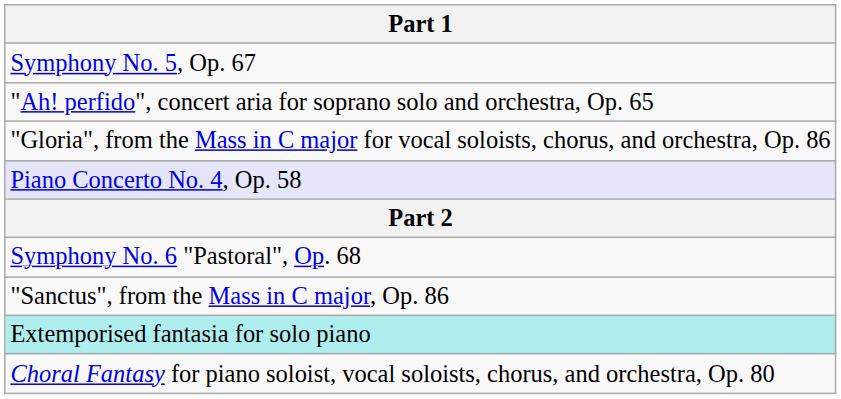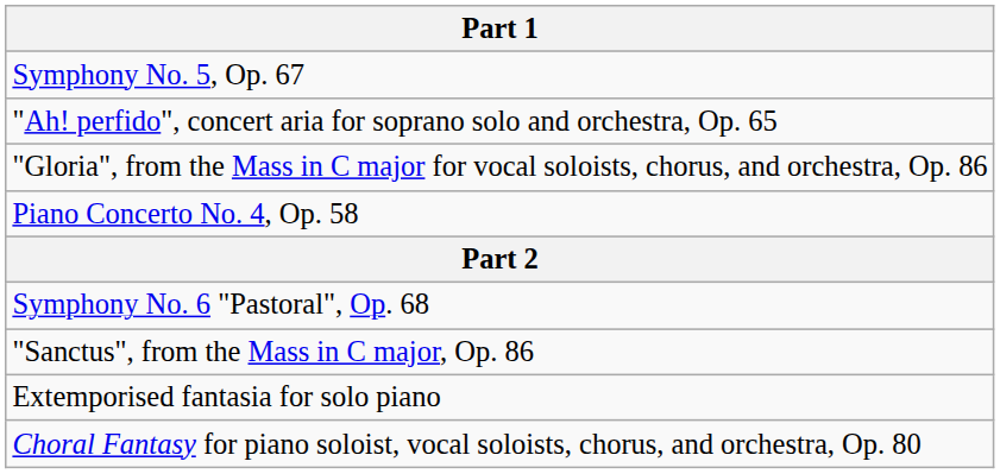row 5 | column 1: lavender background -> no background
row 9 | column 1: paleturquoise background -> no background
